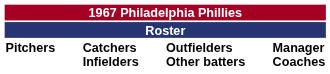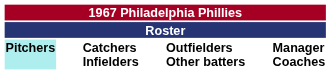Pitchers | column 1: no background -> paleturquoise background
